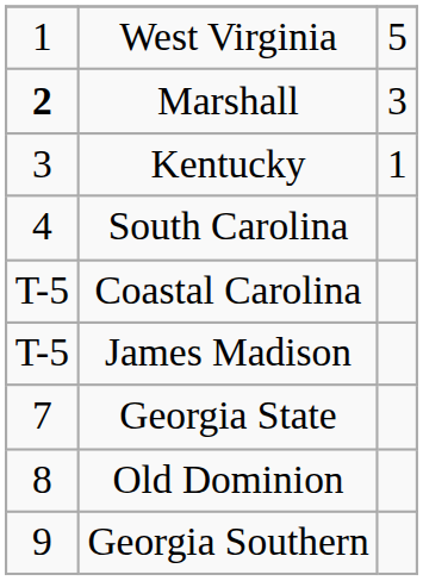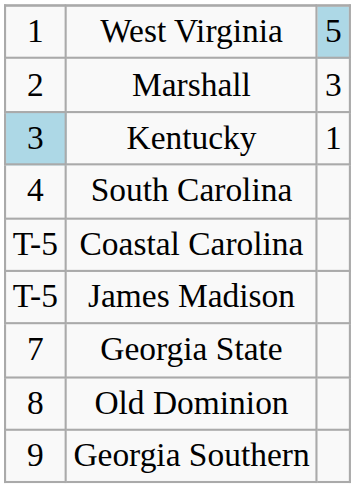West Virginia | column 3: no background -> lightblue background
Marshall | column 1: bold -> normal
Kentucky | column 1: no background -> lightblue background
